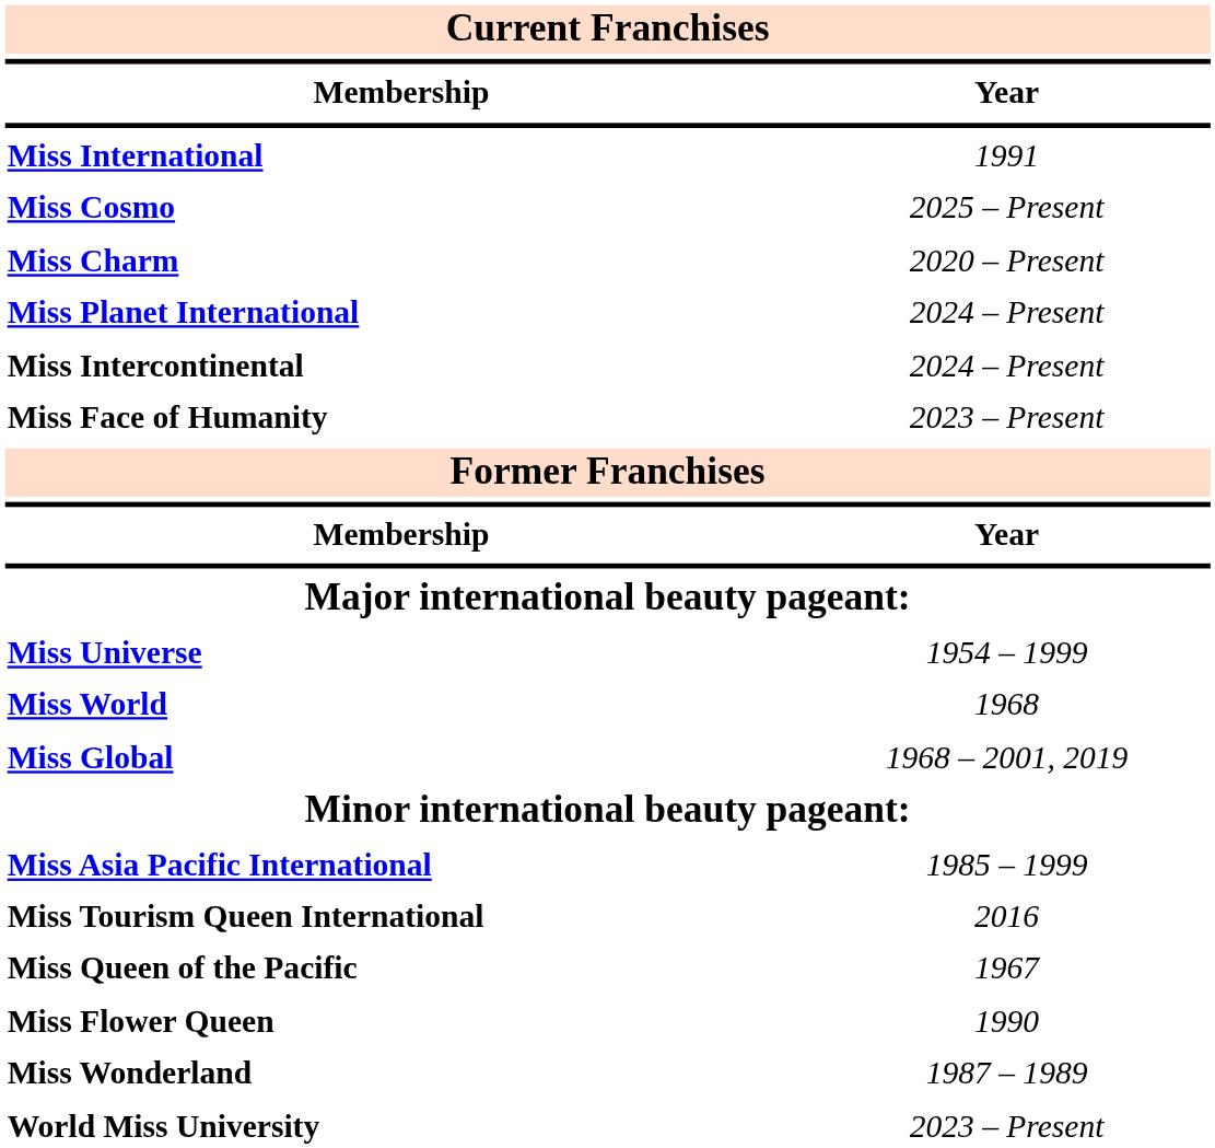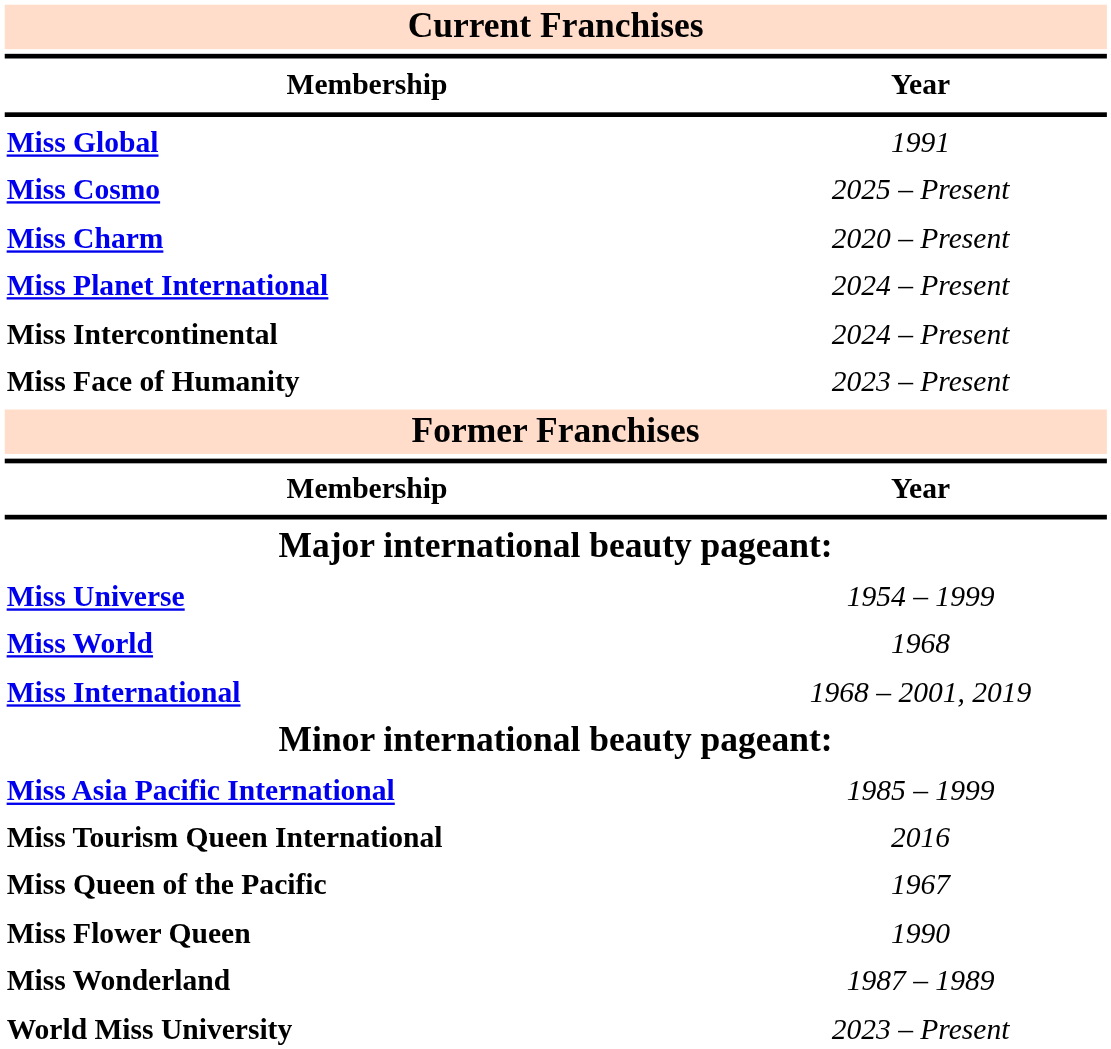row 3 | column 1: Miss International -> Miss Global
row 14 | column 1: Miss Global -> Miss International
